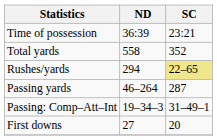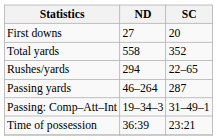rows swapped: First downs <-> Time of possession
Rushes/yards | SC: khaki background -> no background
